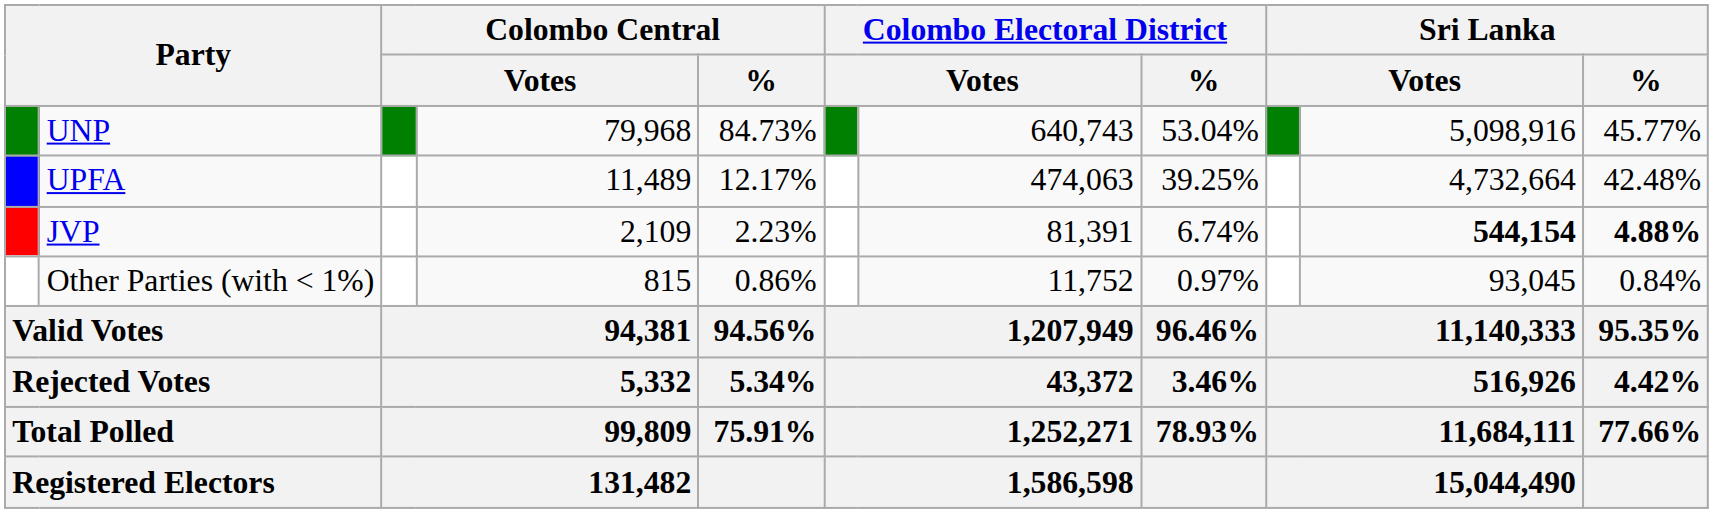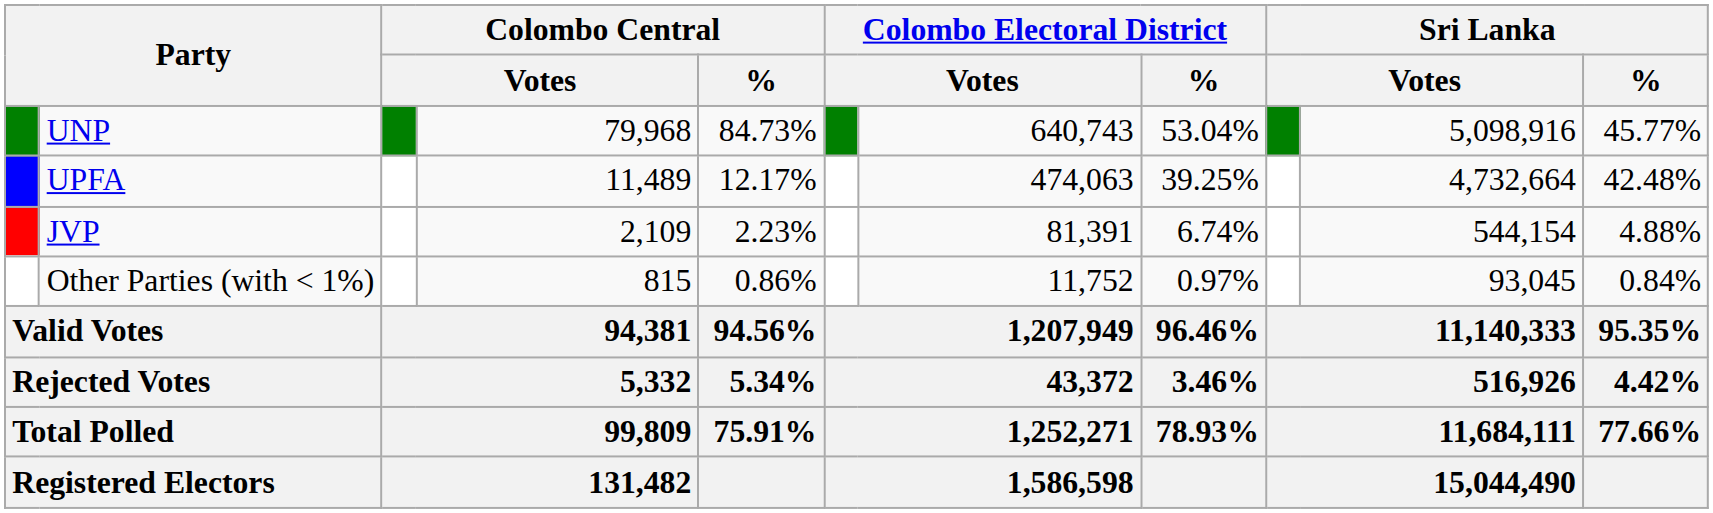JVP | column 10: bold -> normal
JVP | Sri Lanka / %: bold -> normal
